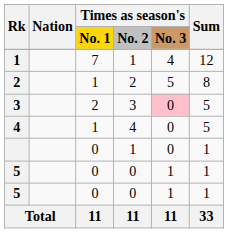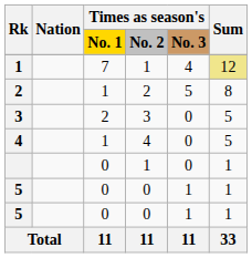row 3 | Sum: no background -> khaki background
row 5 | Times as season's / No. 3: pink background -> no background
